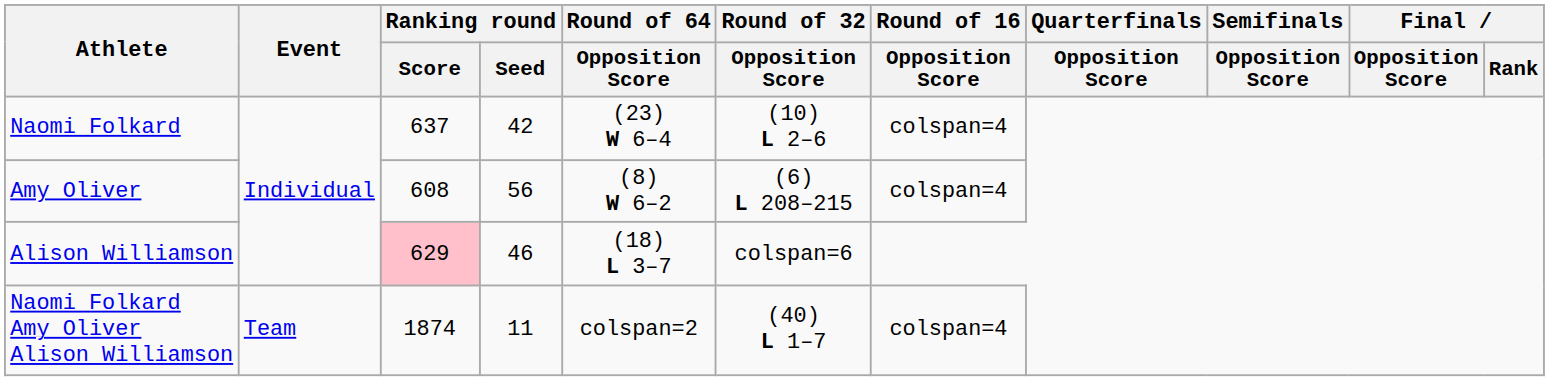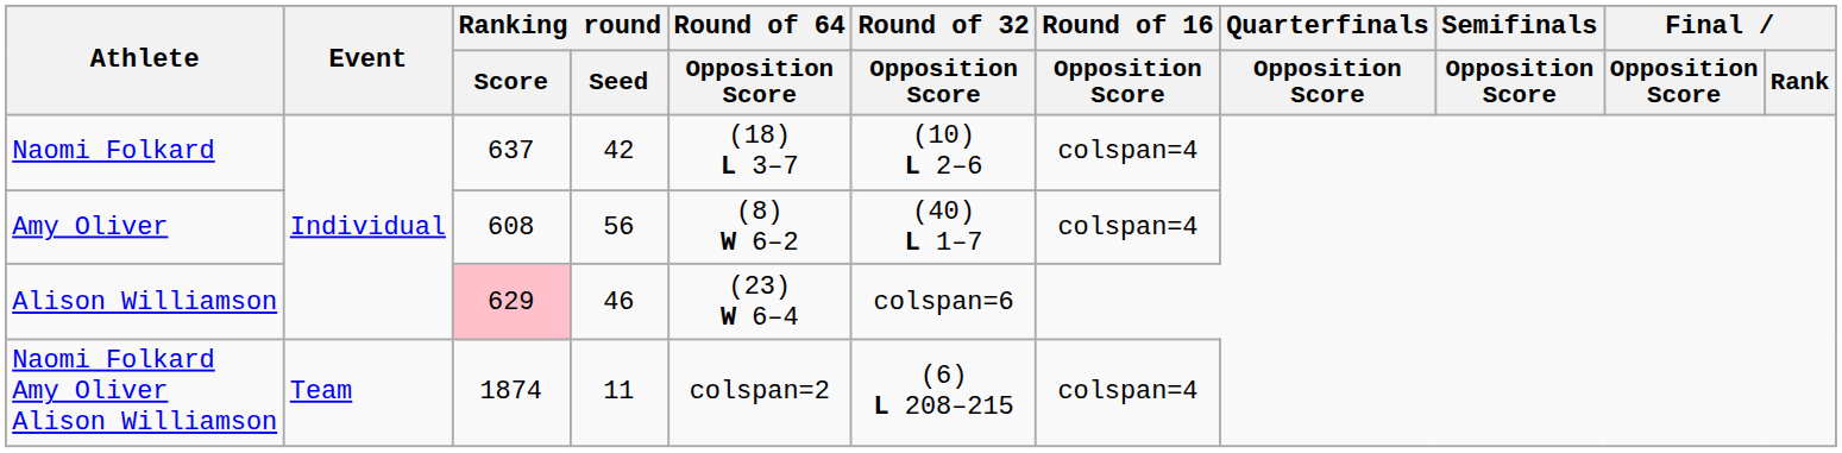Naomi Folkard | Round of 64 / Opposition Score: (23) W 6–4 -> (18) L 3–7
Amy Oliver | Round of 32 / Opposition Score: (6) L 208–215 -> (40) L 1–7
Alison Williamson | Round of 64 / Opposition Score: (18) L 3–7 -> (23) W 6–4
Naomi Folkard Amy Oliver Alison Williamson | Round of 32 / Opposition Score: (40) L 1–7 -> (6) L 208–215
